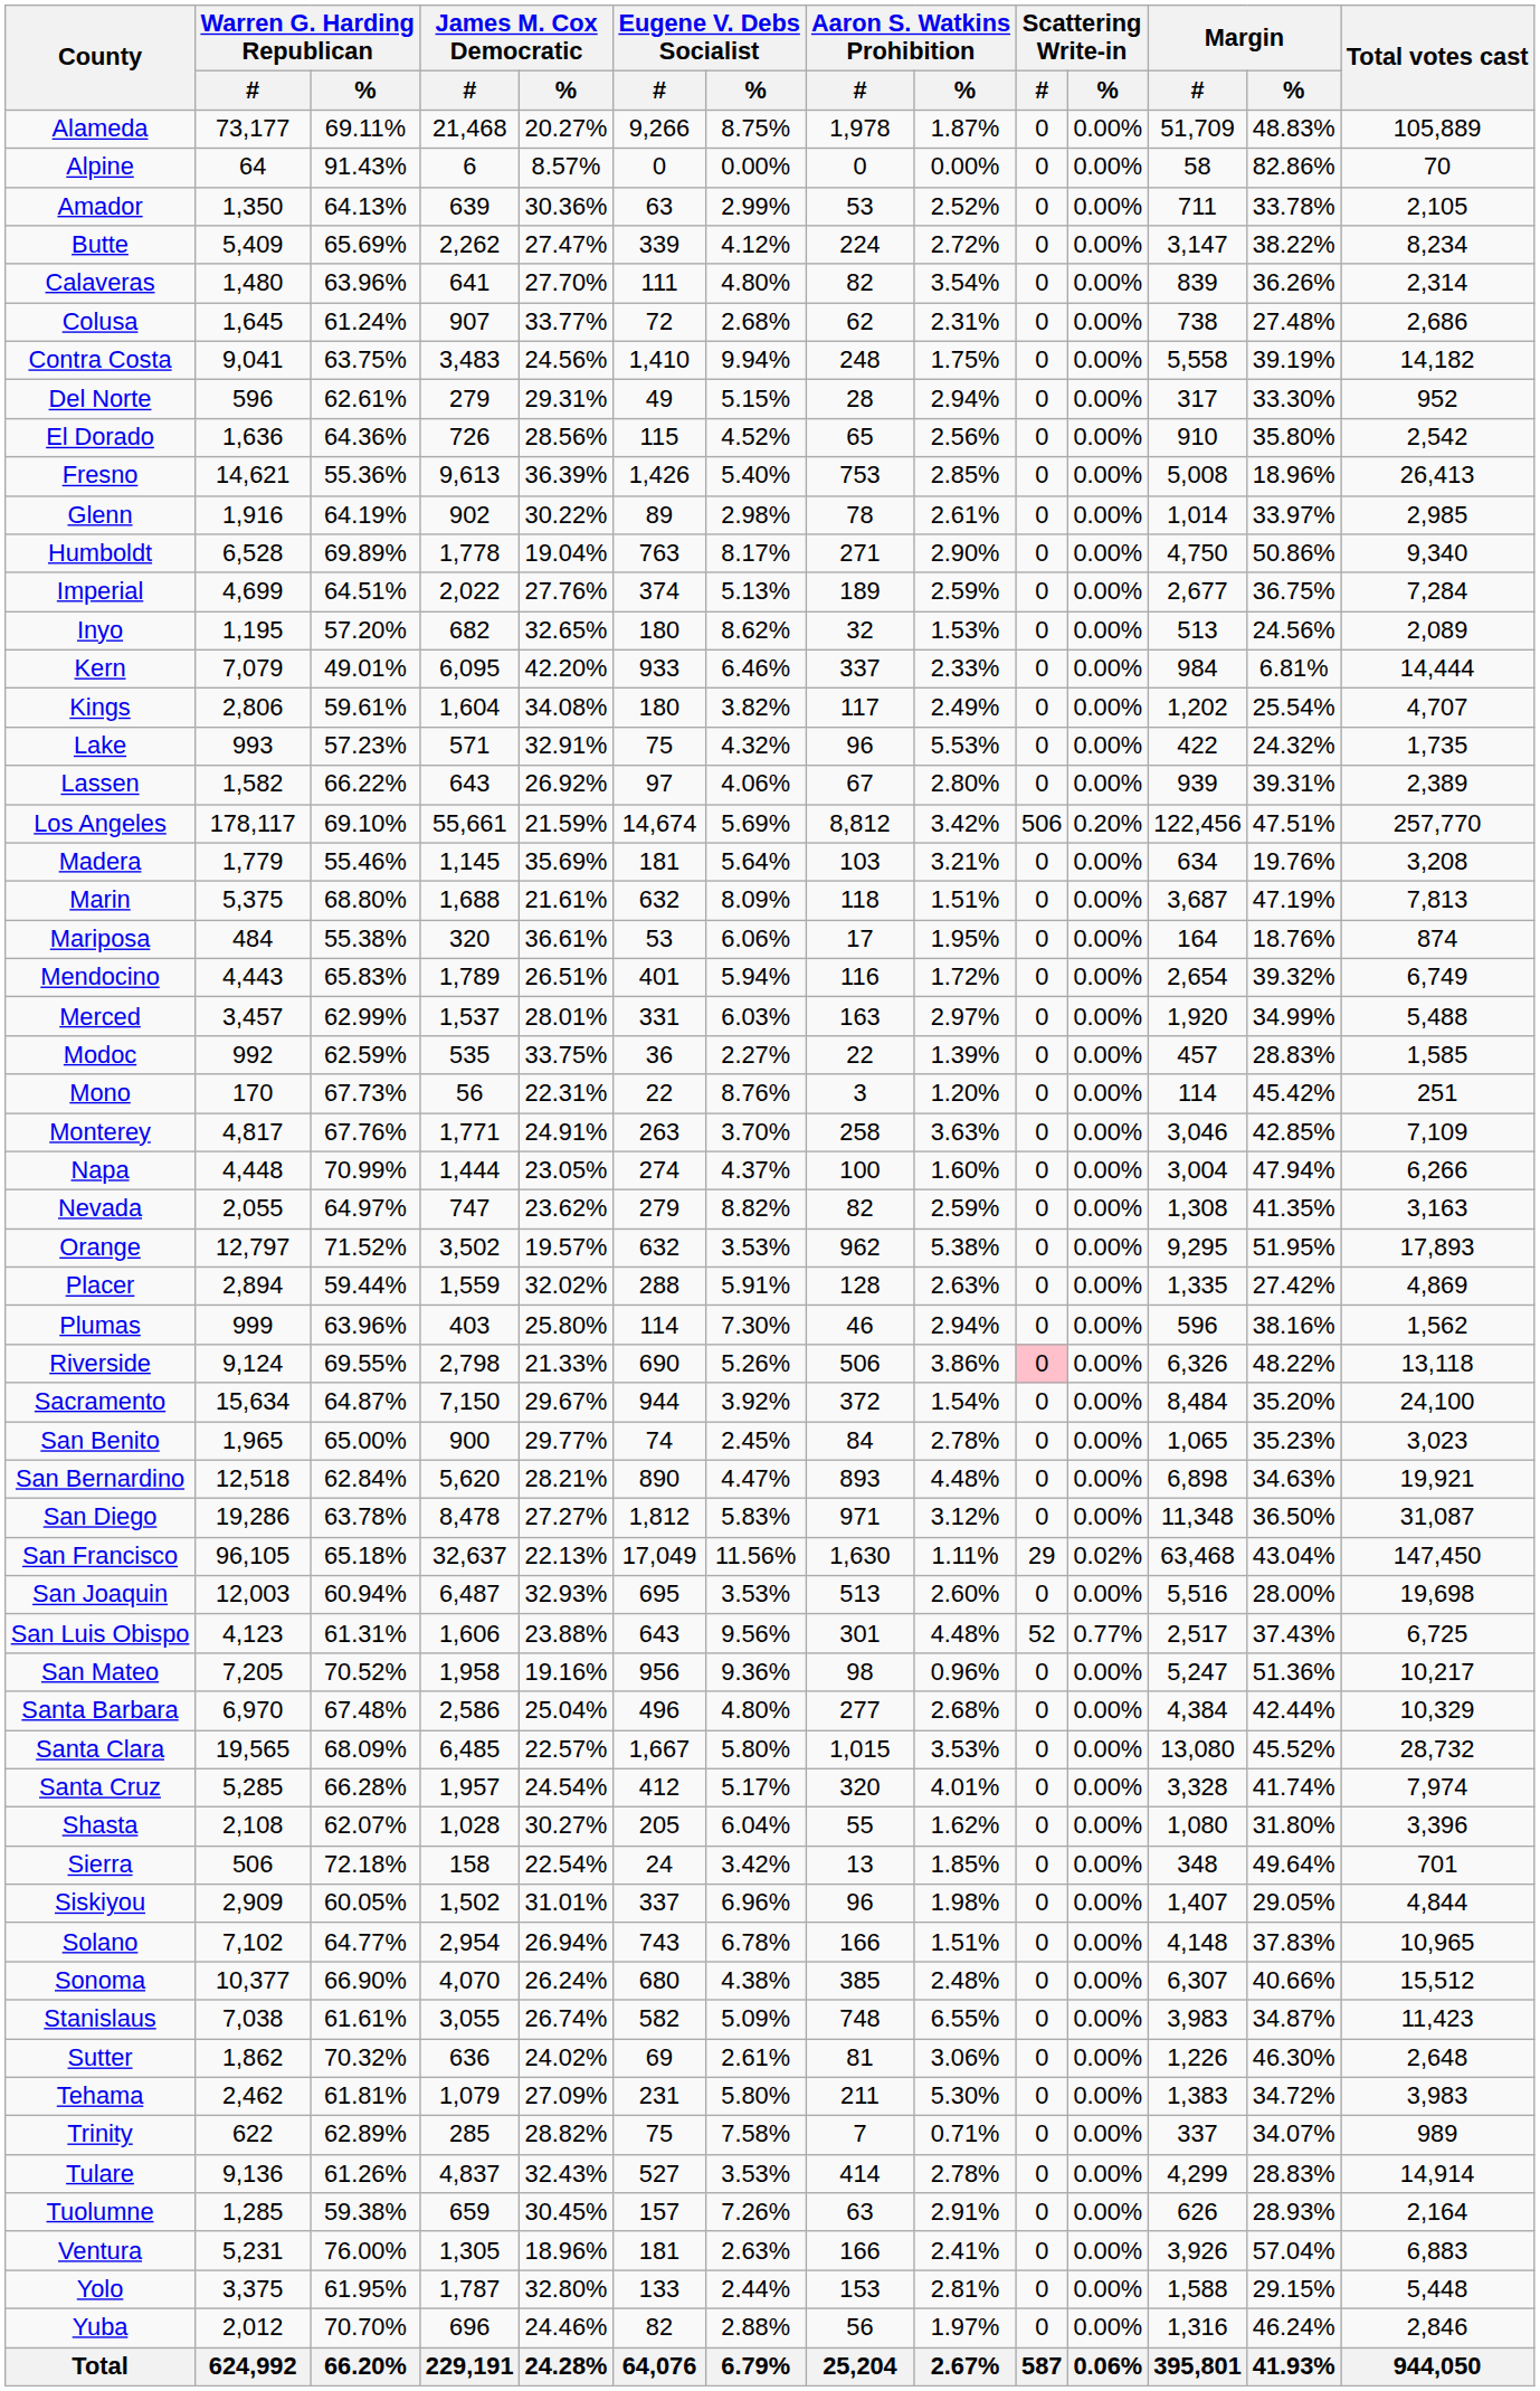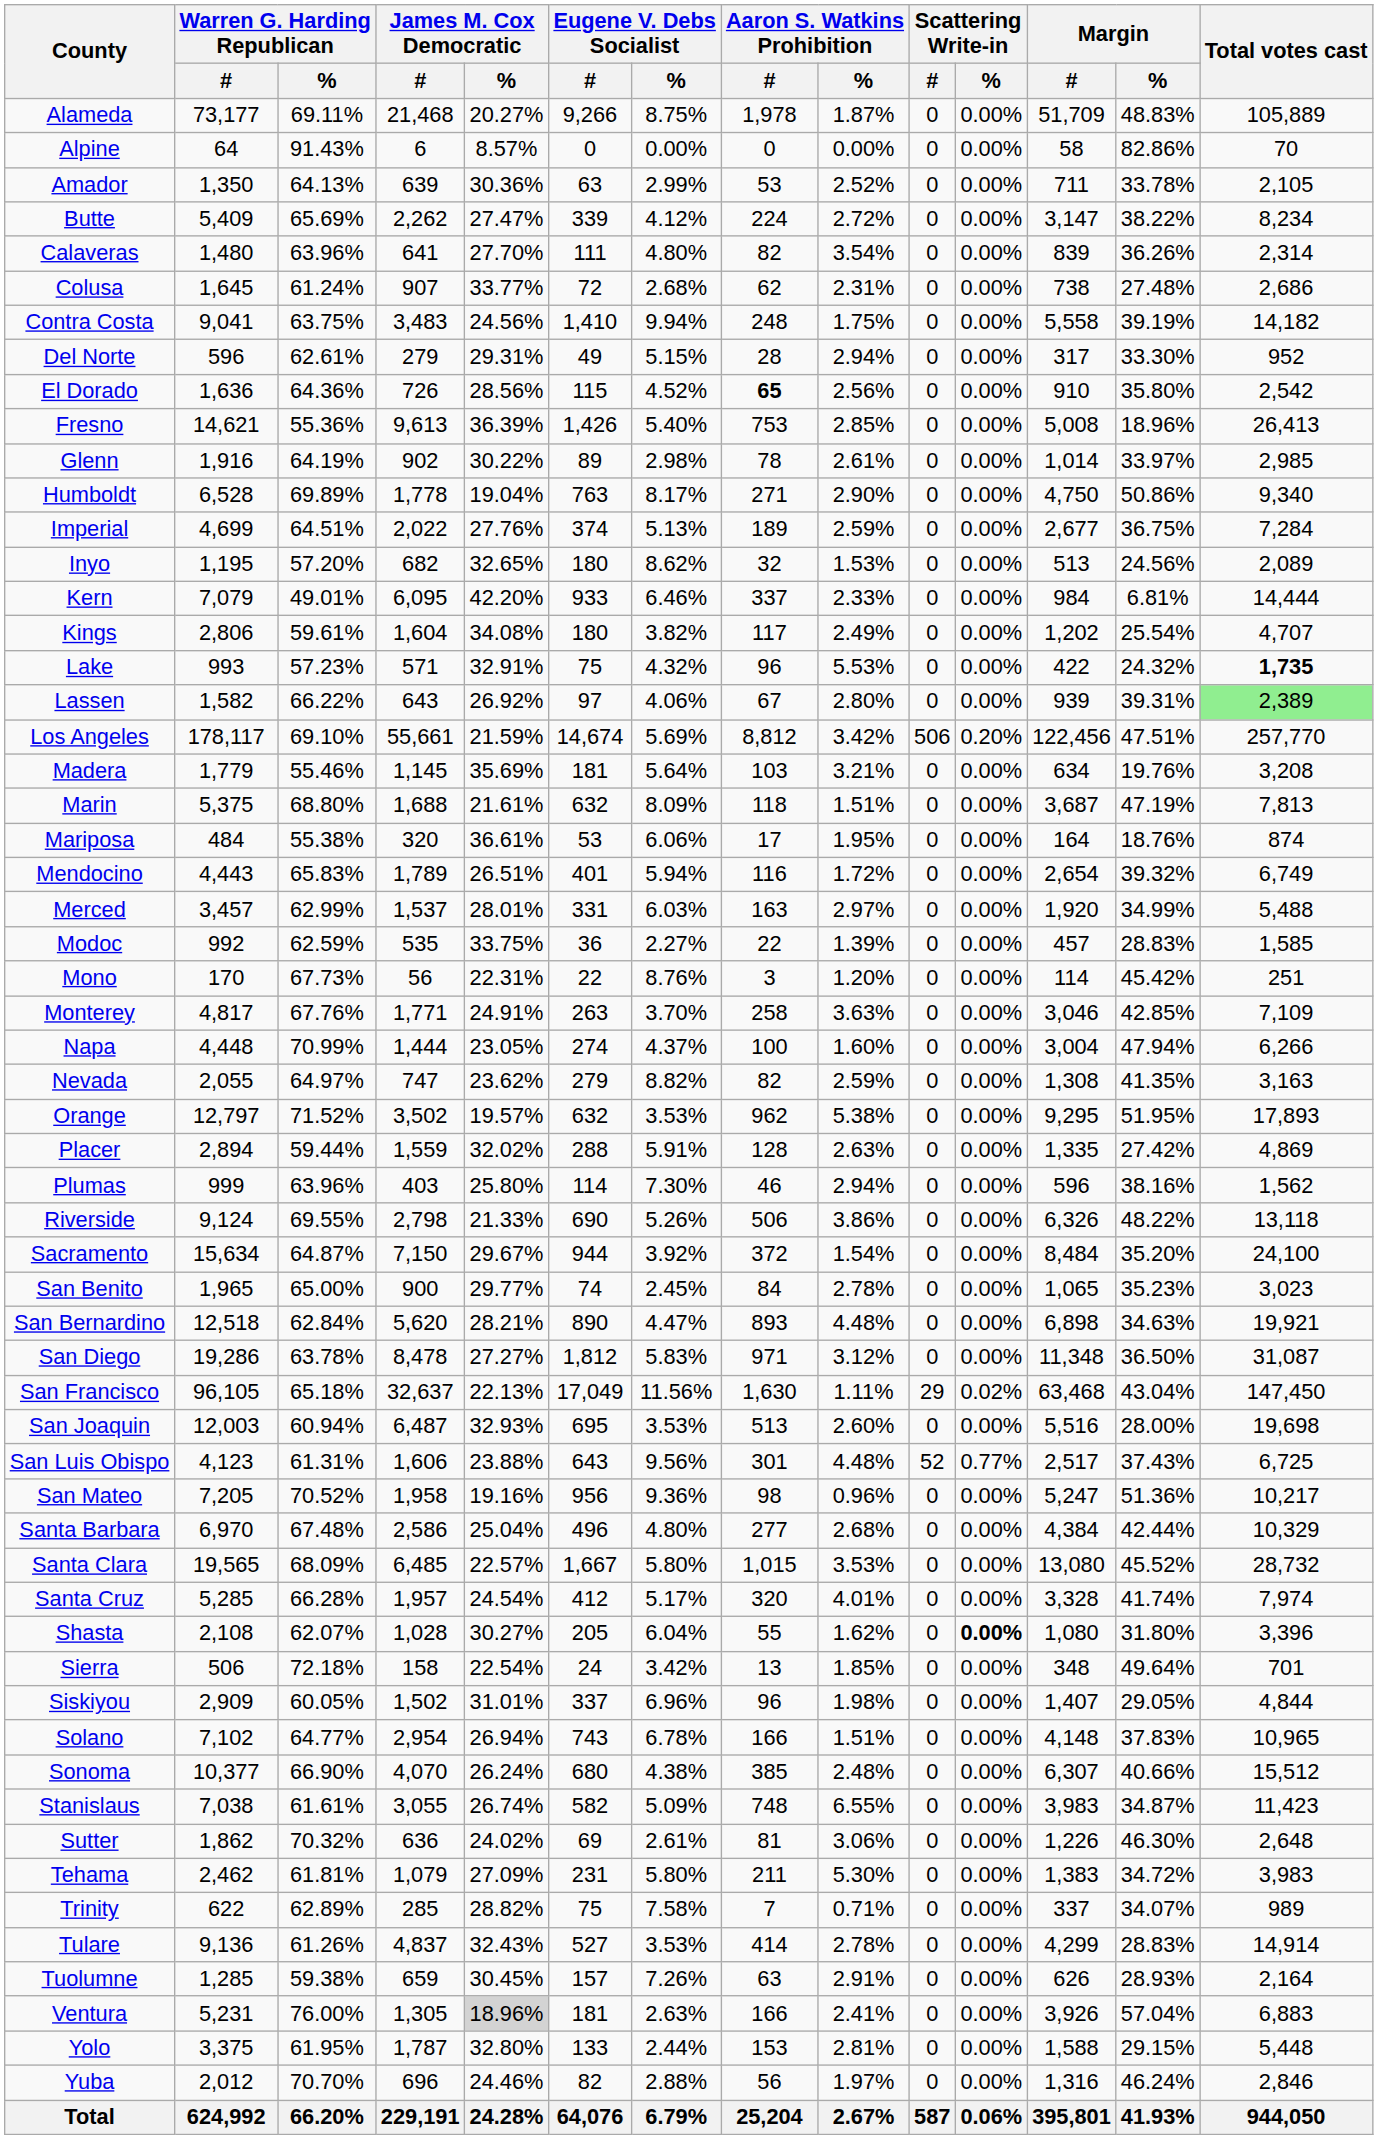El Dorado | Aaron S. Watkins Prohibition / #: normal -> bold
Lake | Total votes cast: normal -> bold
Lassen | Total votes cast: no background -> lightgreen background
Riverside | Scattering Write-in / #: pink background -> no background
Shasta | Scattering Write-in / %: normal -> bold
Ventura | James M. Cox Democratic / %: no background -> lightgrey background
